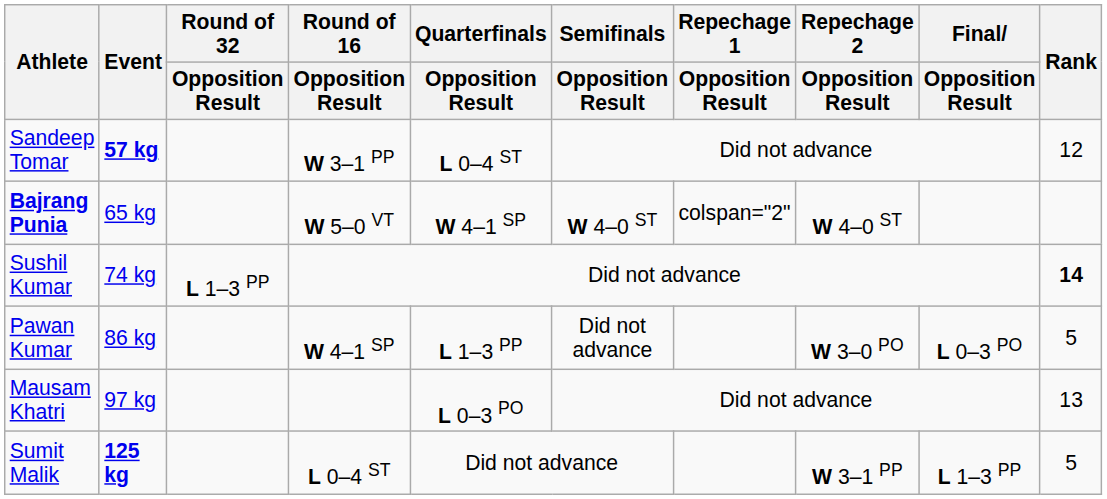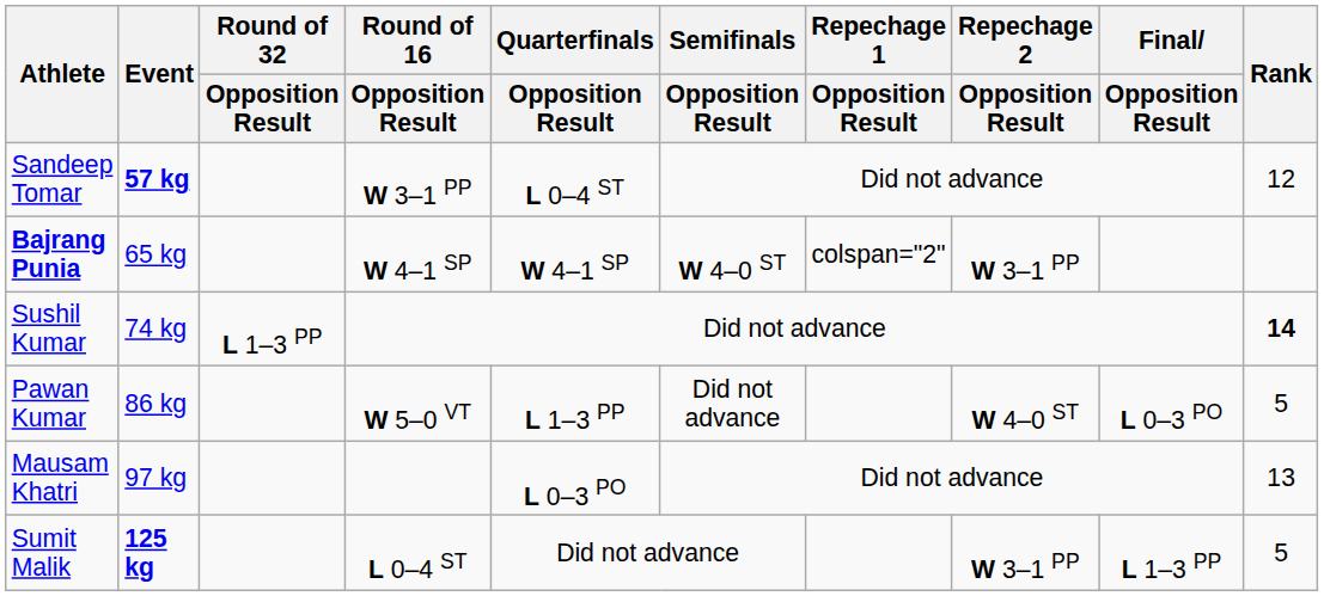Bajrang Punia | Round of 16 / Opposition Result: W 5–0 VT -> W 4–1 SP
Bajrang Punia | Repechage 2 / Opposition Result: W 4–0 ST -> W 3–1 PP
Pawan Kumar | Round of 16 / Opposition Result: W 4–1 SP -> W 5–0 VT
Pawan Kumar | Repechage 2 / Opposition Result: W 3–0 PO -> W 4–0 ST
